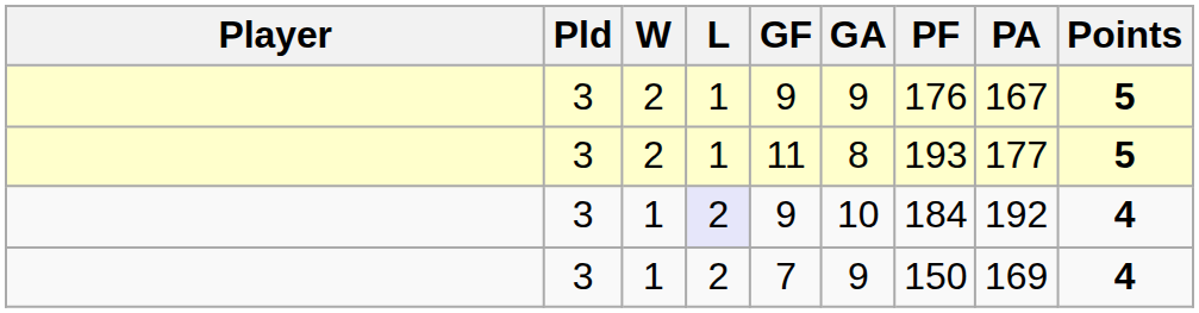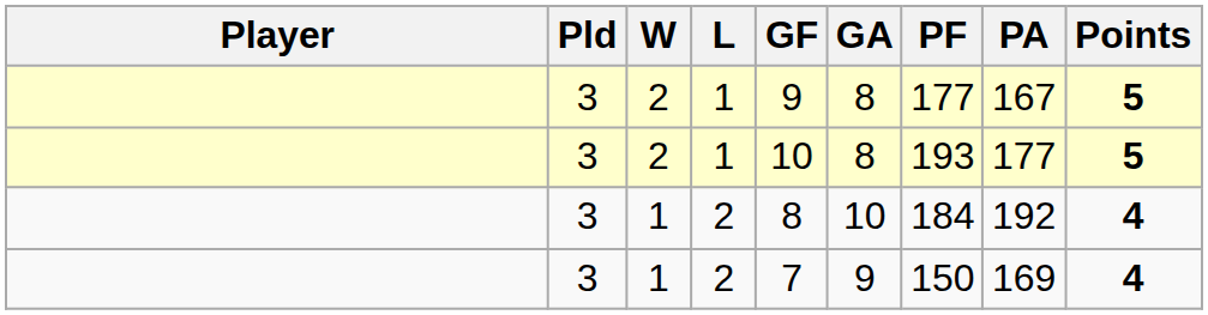row 2 | GA: 9 -> 8
row 2 | PF: 176 -> 177
row 3 | GF: 11 -> 10
row 4 | L: lavender background -> no background
row 4 | GF: 9 -> 8
